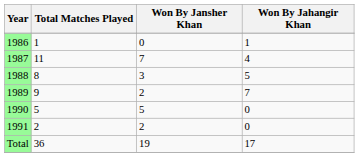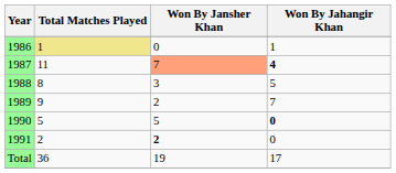1986 | Total Matches Played: no background -> khaki background
1987 | Won By Jansher Khan: no background -> lightsalmon background
1987 | Won By Jahangir Khan: normal -> bold
1990 | Won By Jahangir Khan: normal -> bold
1991 | Won By Jansher Khan: normal -> bold
